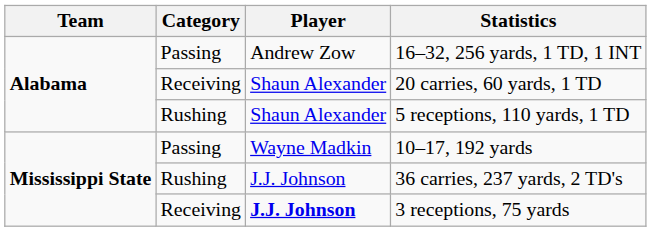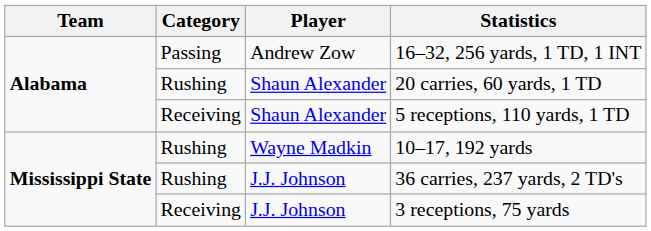20 carries, 60 yards, 1 TD | Category: Receiving -> Rushing
5 receptions, 110 yards, 1 TD | Category: Rushing -> Receiving
10–17, 192 yards | Category: Passing -> Rushing
3 receptions, 75 yards | Player: bold -> normal
